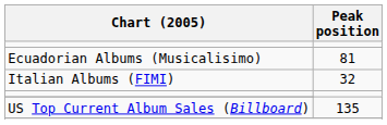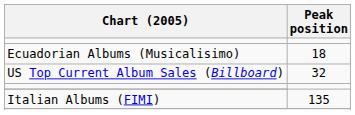row 3 | Peak position: 81 -> 18
row 4 | Chart (2005): Italian Albums (FIMI) -> US Top Current Album Sales (Billboard)
row 6 | Chart (2005): US Top Current Album Sales (Billboard) -> Italian Albums (FIMI)
